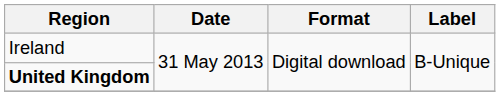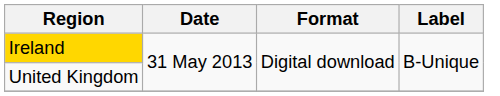Ireland | Region: no background -> gold background
United Kingdom | Region: bold -> normal
